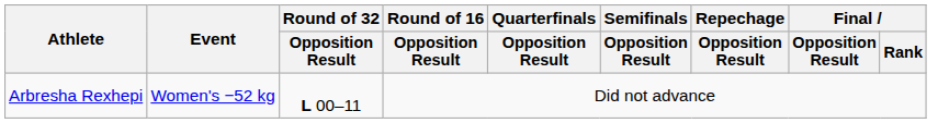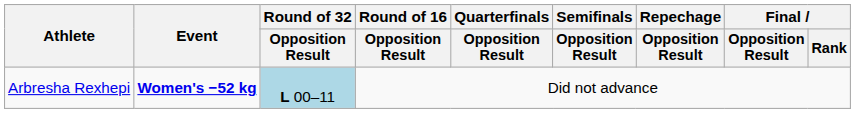Arbresha Rexhepi | Event: normal -> bold
Arbresha Rexhepi | Round of 32 / Opposition Result: no background -> lightblue background
